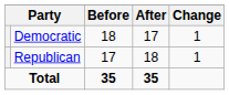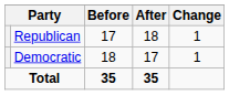rows swapped: Republican <-> Democratic
